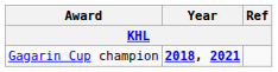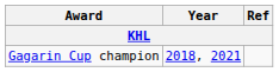Gagarin Cup champion | Year: bold -> normal
